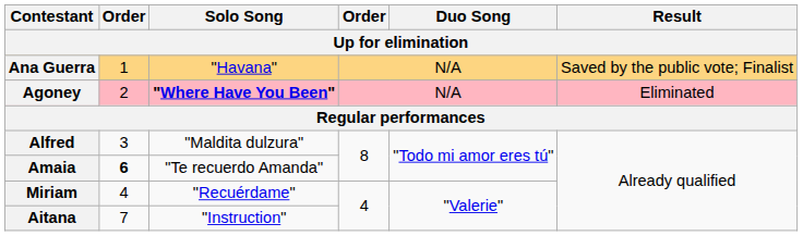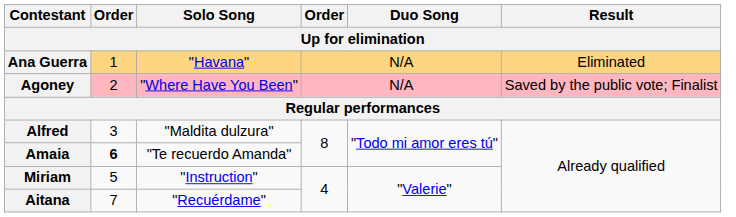Ana Guerra | Result: Saved by the public vote; Finalist -> Eliminated
Agoney | Solo Song: bold -> normal
Agoney | Result: Eliminated -> Saved by the public vote; Finalist
Miriam | column 2: 4 -> 5
Miriam | Solo Song: "Recuérdame" -> "Instruction"
Aitana | Solo Song: "Instruction" -> "Recuérdame"
